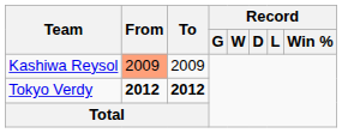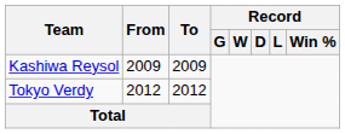Kashiwa Reysol | From: lightsalmon background -> no background
Tokyo Verdy | From: bold -> normal
Tokyo Verdy | To: bold -> normal
